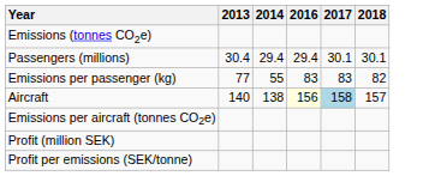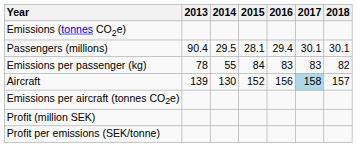+ column: 2015 | 28.1 | 84 | 152
Passengers (millions) | 2013: 30.4 -> 90.4
Passengers (millions) | 2014: 29.4 -> 29.5
Emissions per passenger (kg) | 2013: 77 -> 78
Aircraft | 2013: 140 -> 139
Aircraft | 2014: 138 -> 130
Aircraft | 2016: lightyellow background -> no background
